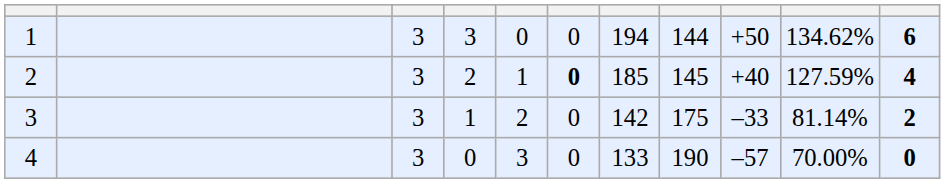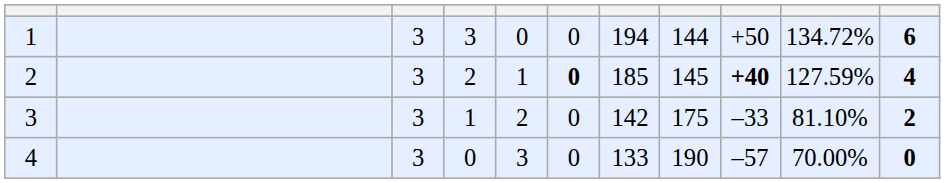row 2 | column 10: 134.62% -> 134.72%
row 3 | column 9: normal -> bold
row 4 | column 10: 81.14% -> 81.10%
